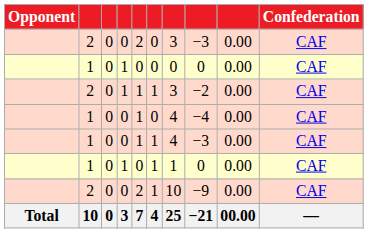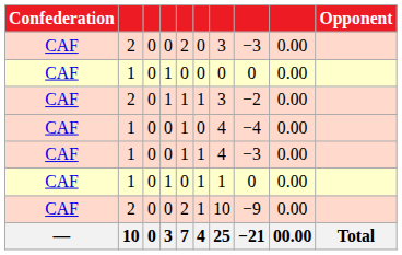columns swapped: Opponent <-> Confederation
